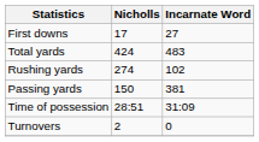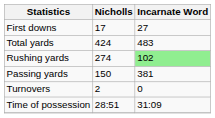Rushing yards | Incarnate Word: no background -> lightgreen background
rows swapped: Turnovers <-> Time of possession
